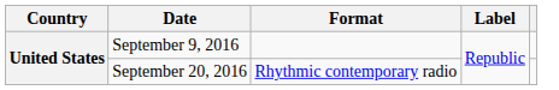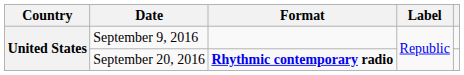September 20, 2016 | Format: normal -> bold
